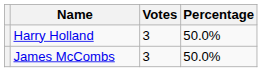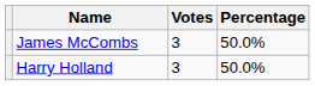rows swapped: Harry Holland <-> James McCombs
